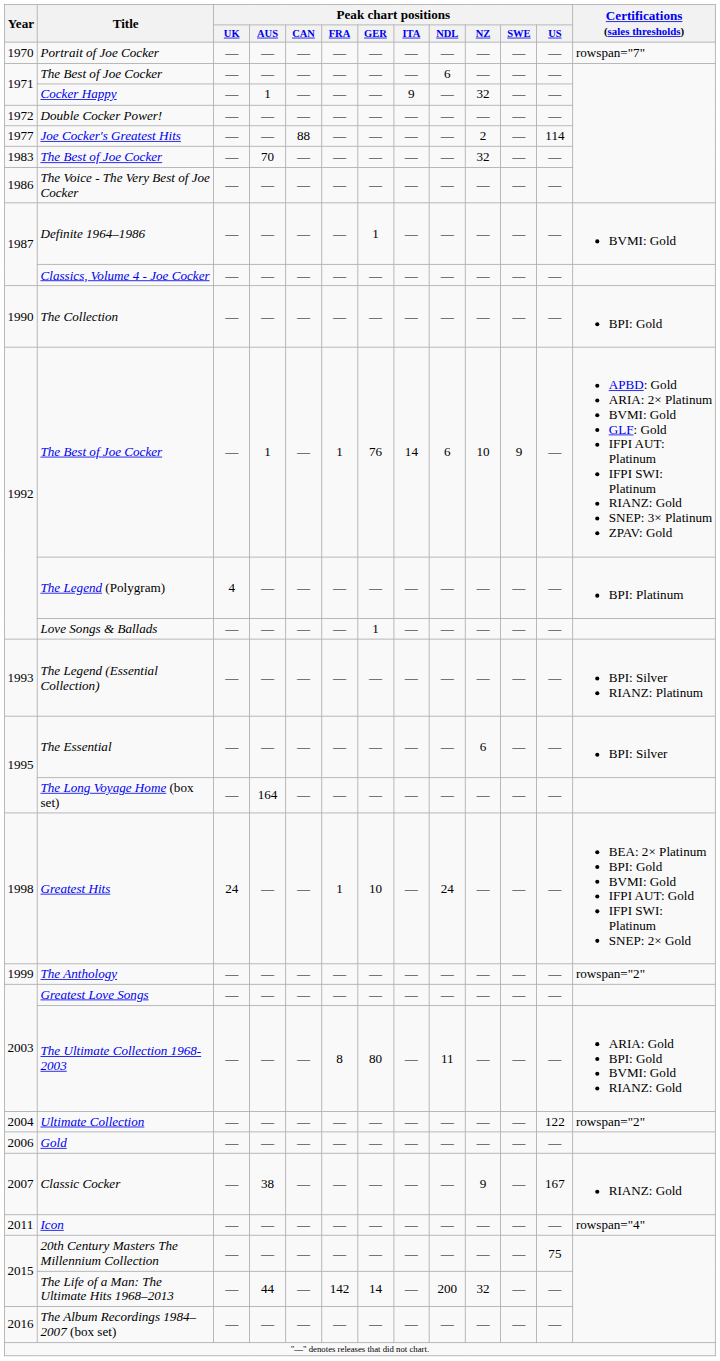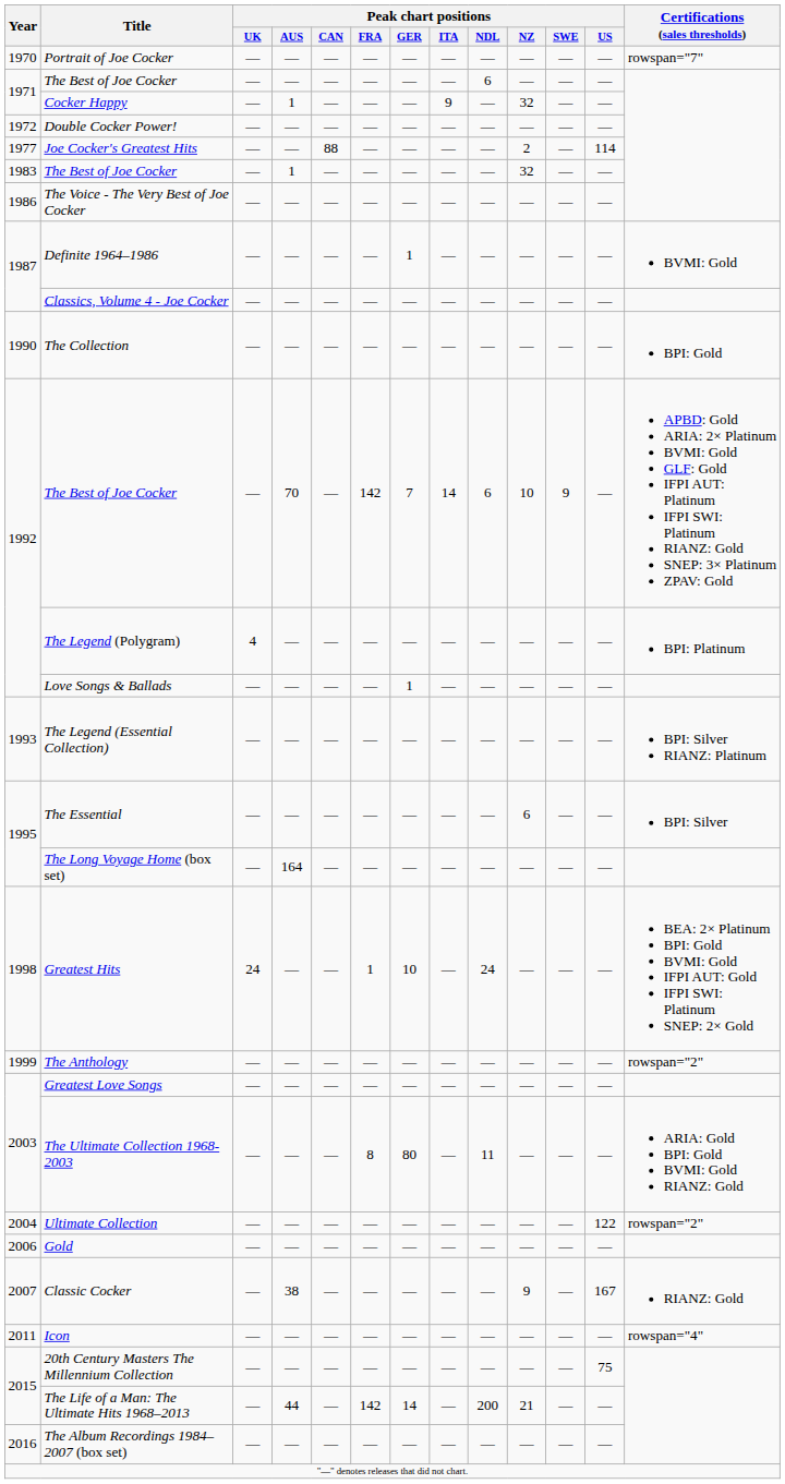1983 / The Best of Joe Cocker | Peak chart positions / AUS: 70 -> 1
1992 / The Best of Joe Cocker | Peak chart positions / AUS: 1 -> 70
1992 / The Best of Joe Cocker | Peak chart positions / FRA: 1 -> 142
1992 / The Best of Joe Cocker | Peak chart positions / GER: 76 -> 7
The Life of a Man: The Ultimate Hits 1968–2013 | Peak chart positions / NZ: 32 -> 21
